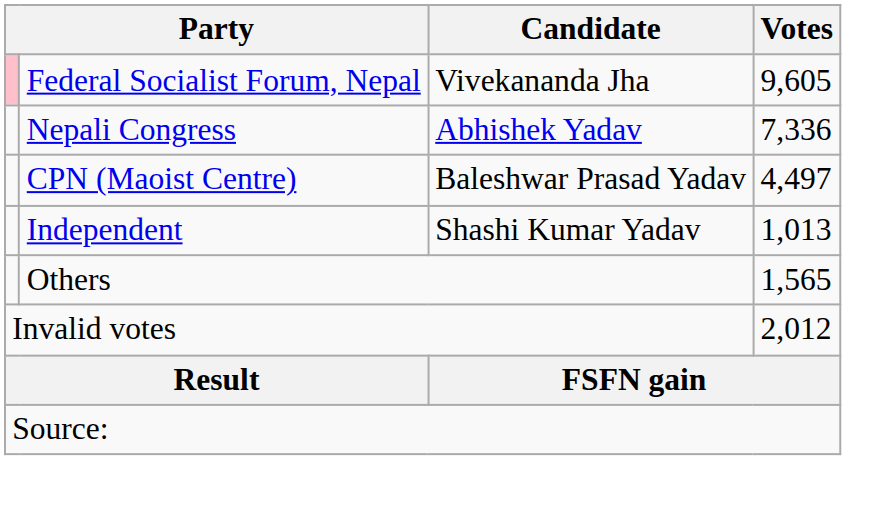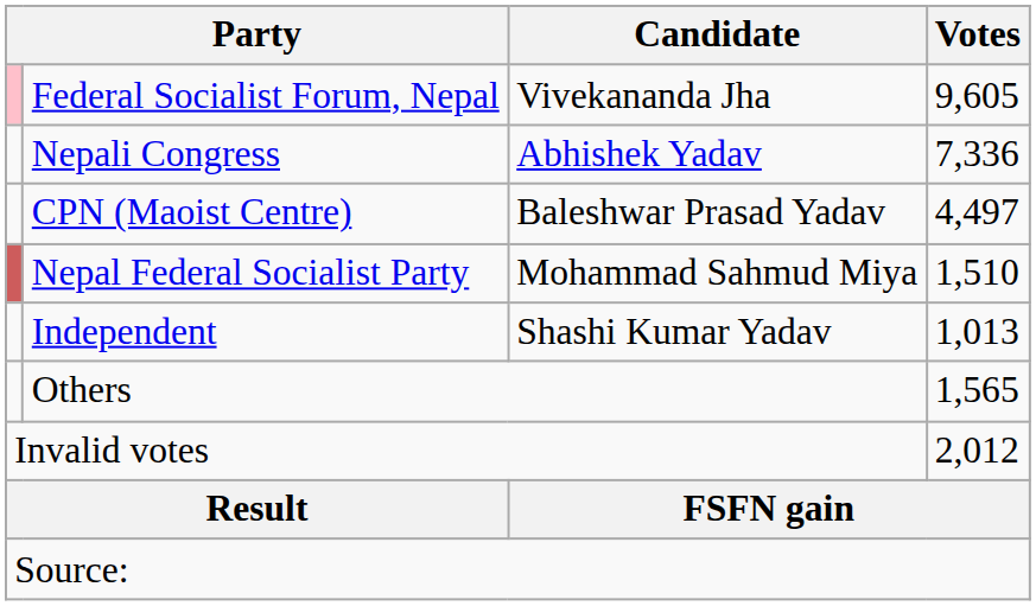+ row: Nepal Federal Socialist Party | Mohammad Sahmud Miya | 1,510
